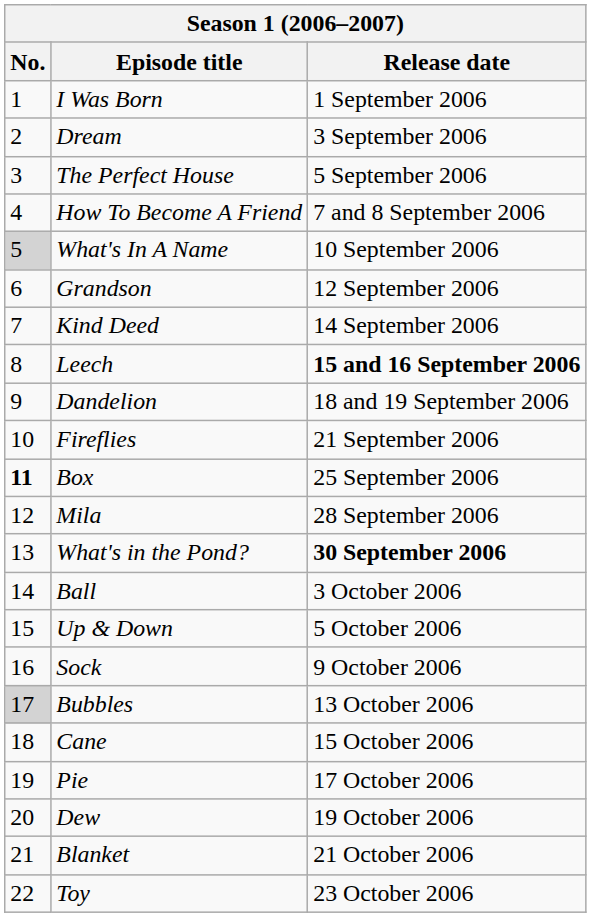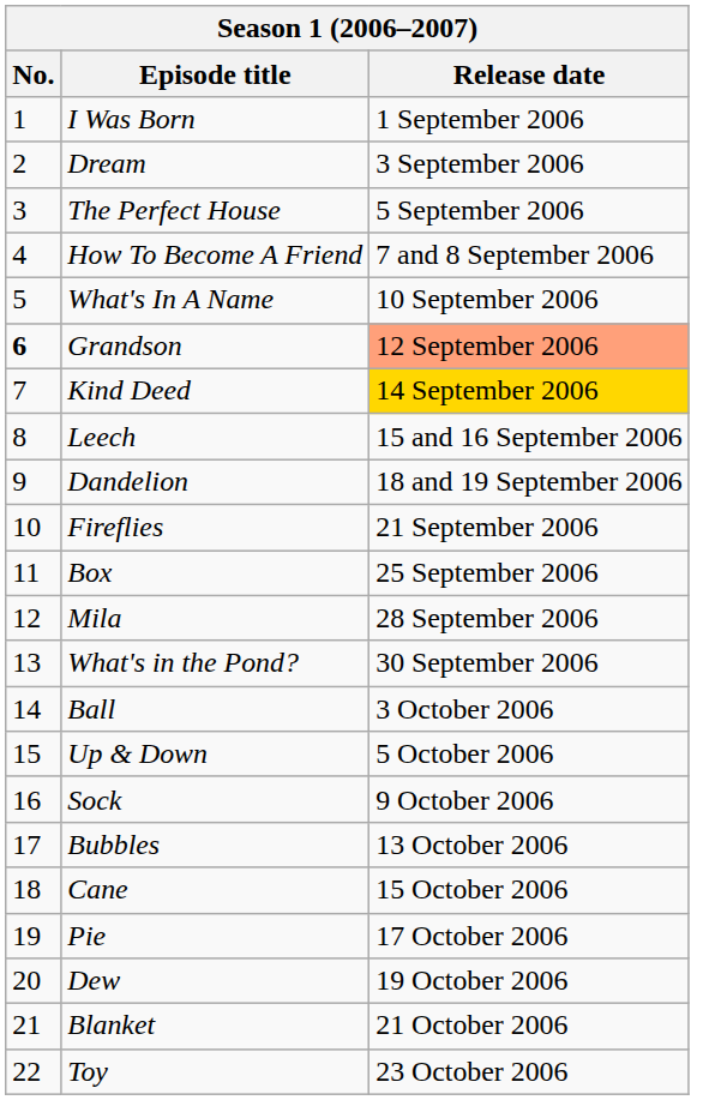What's In A Name | No.: lightgrey background -> no background
Grandson | No.: normal -> bold
Grandson | Release date: no background -> lightsalmon background
Kind Deed | Release date: no background -> gold background
Leech | Release date: bold -> normal
Box | No.: bold -> normal
What's in the Pond? | Release date: bold -> normal
Bubbles | No.: lightgrey background -> no background
